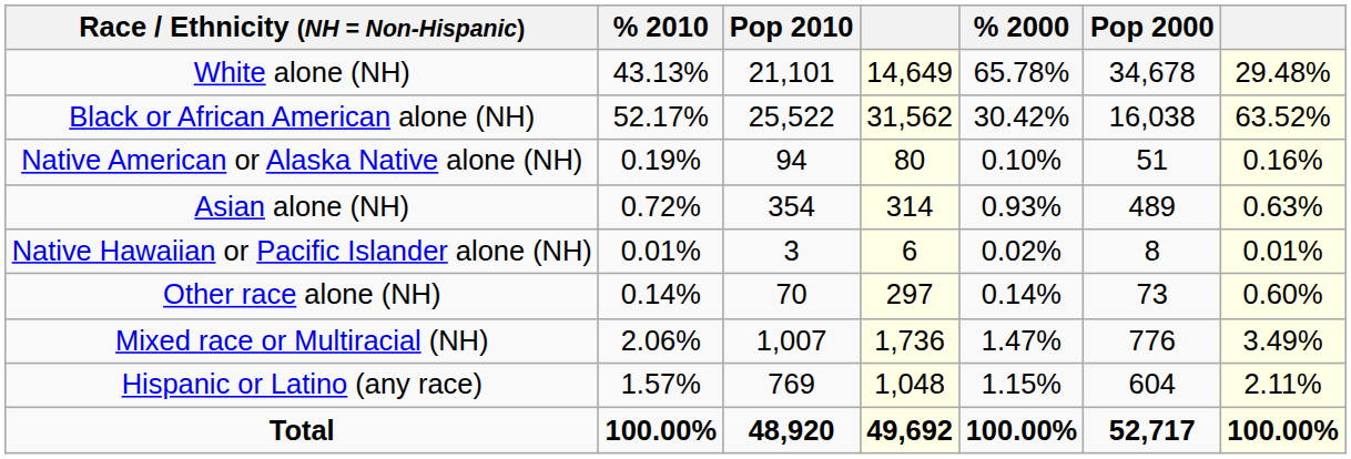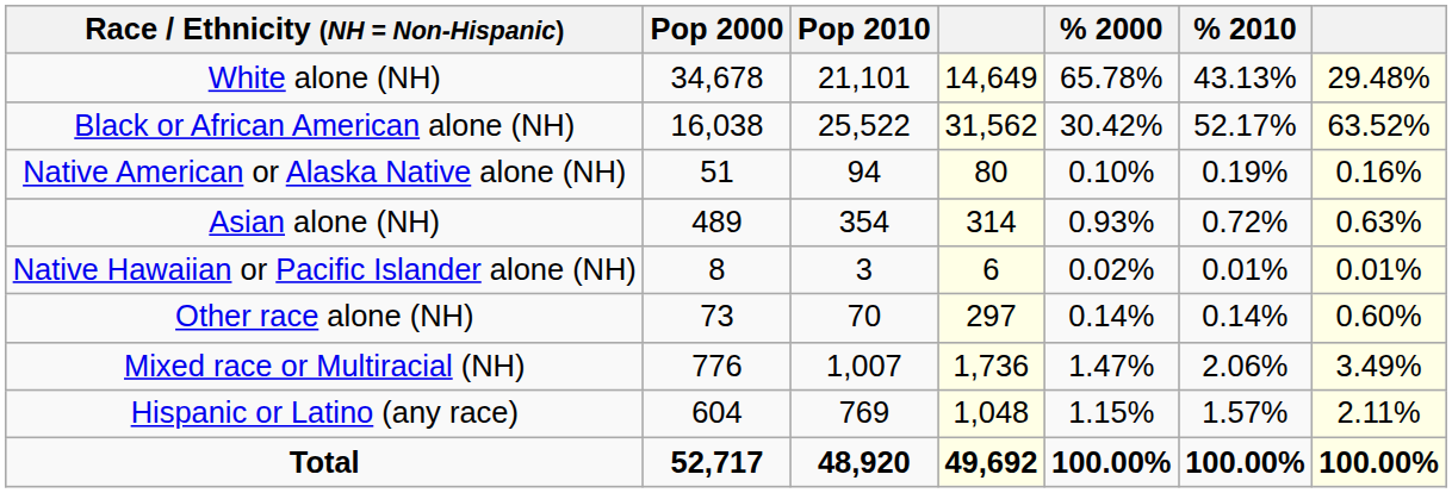columns swapped: Pop 2000 <-> % 2010
